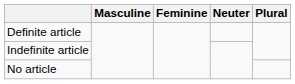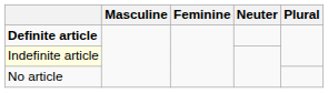Definite article | column 1: normal -> bold
Indefinite article | column 1: no background -> lightyellow background
